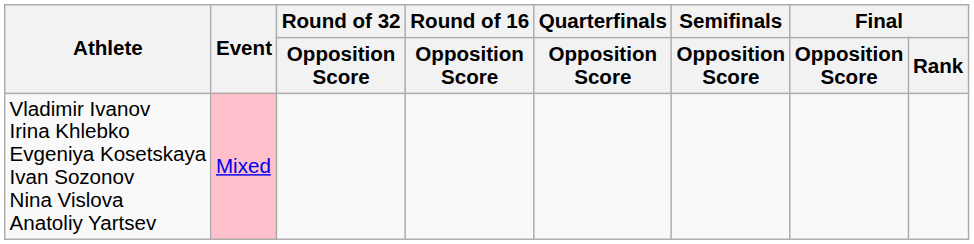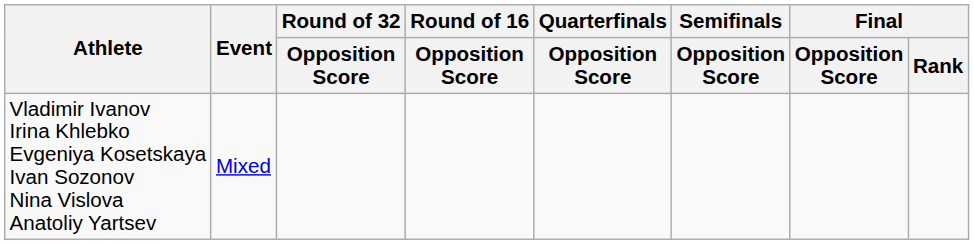row 3 | Event: pink background -> no background
